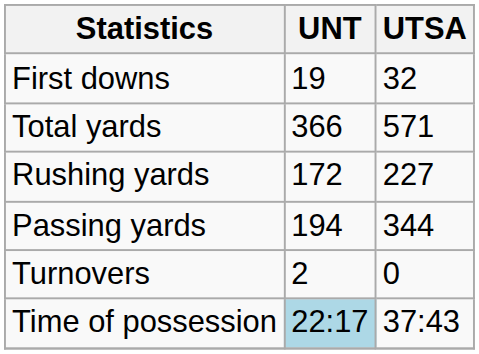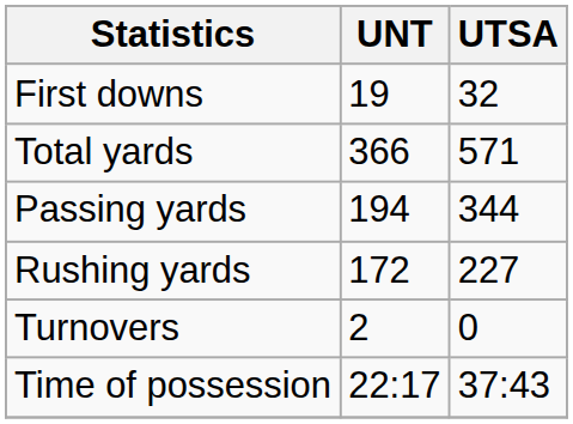rows swapped: Rushing yards <-> Passing yards
Time of possession | UNT: lightblue background -> no background
